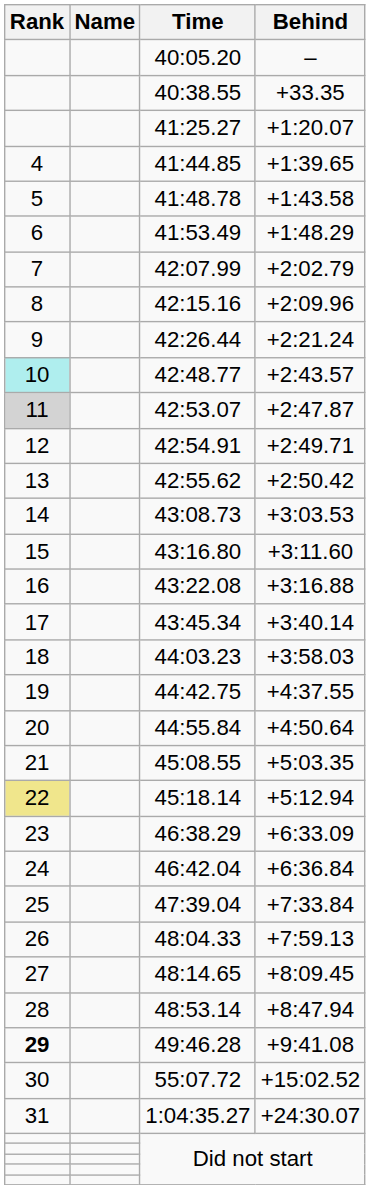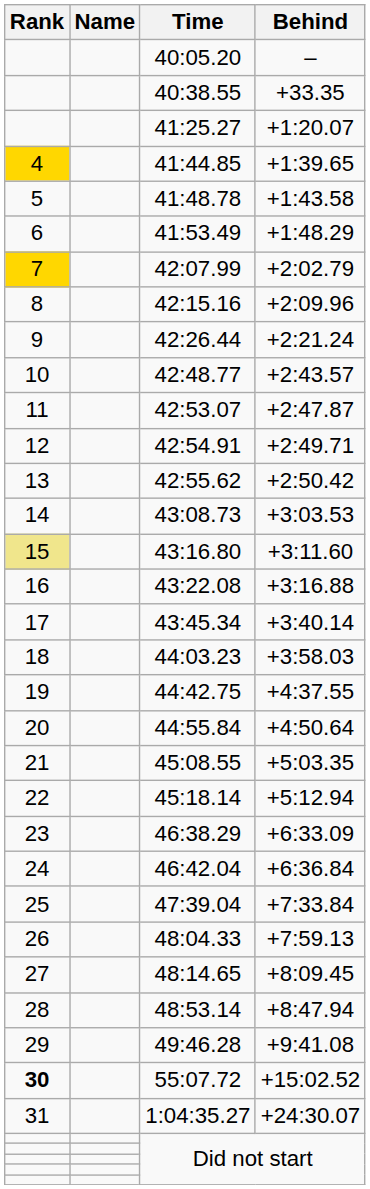41:44.85 | Rank: no background -> gold background
42:07.99 | Rank: no background -> gold background
42:48.77 | Rank: paleturquoise background -> no background
42:53.07 | Rank: lightgrey background -> no background
43:16.80 | Rank: no background -> khaki background
45:18.14 | Rank: khaki background -> no background
49:46.28 | Rank: bold -> normal
55:07.72 | Rank: normal -> bold
